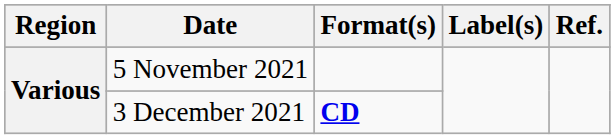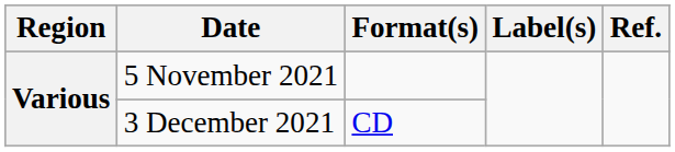3 December 2021 | Format(s): bold -> normal
